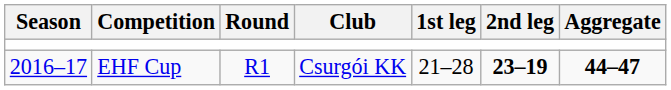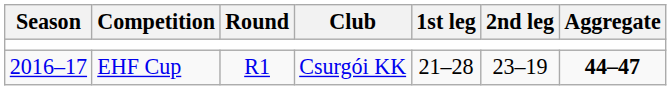EHF Cup | 2nd leg: bold -> normal
